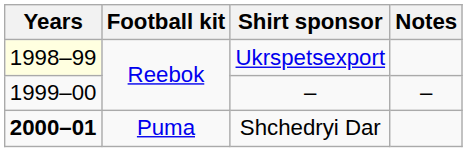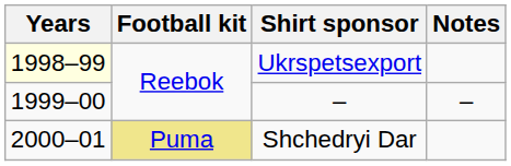Shchedryi Dar | Years: bold -> normal
Shchedryi Dar | Football kit: no background -> khaki background
